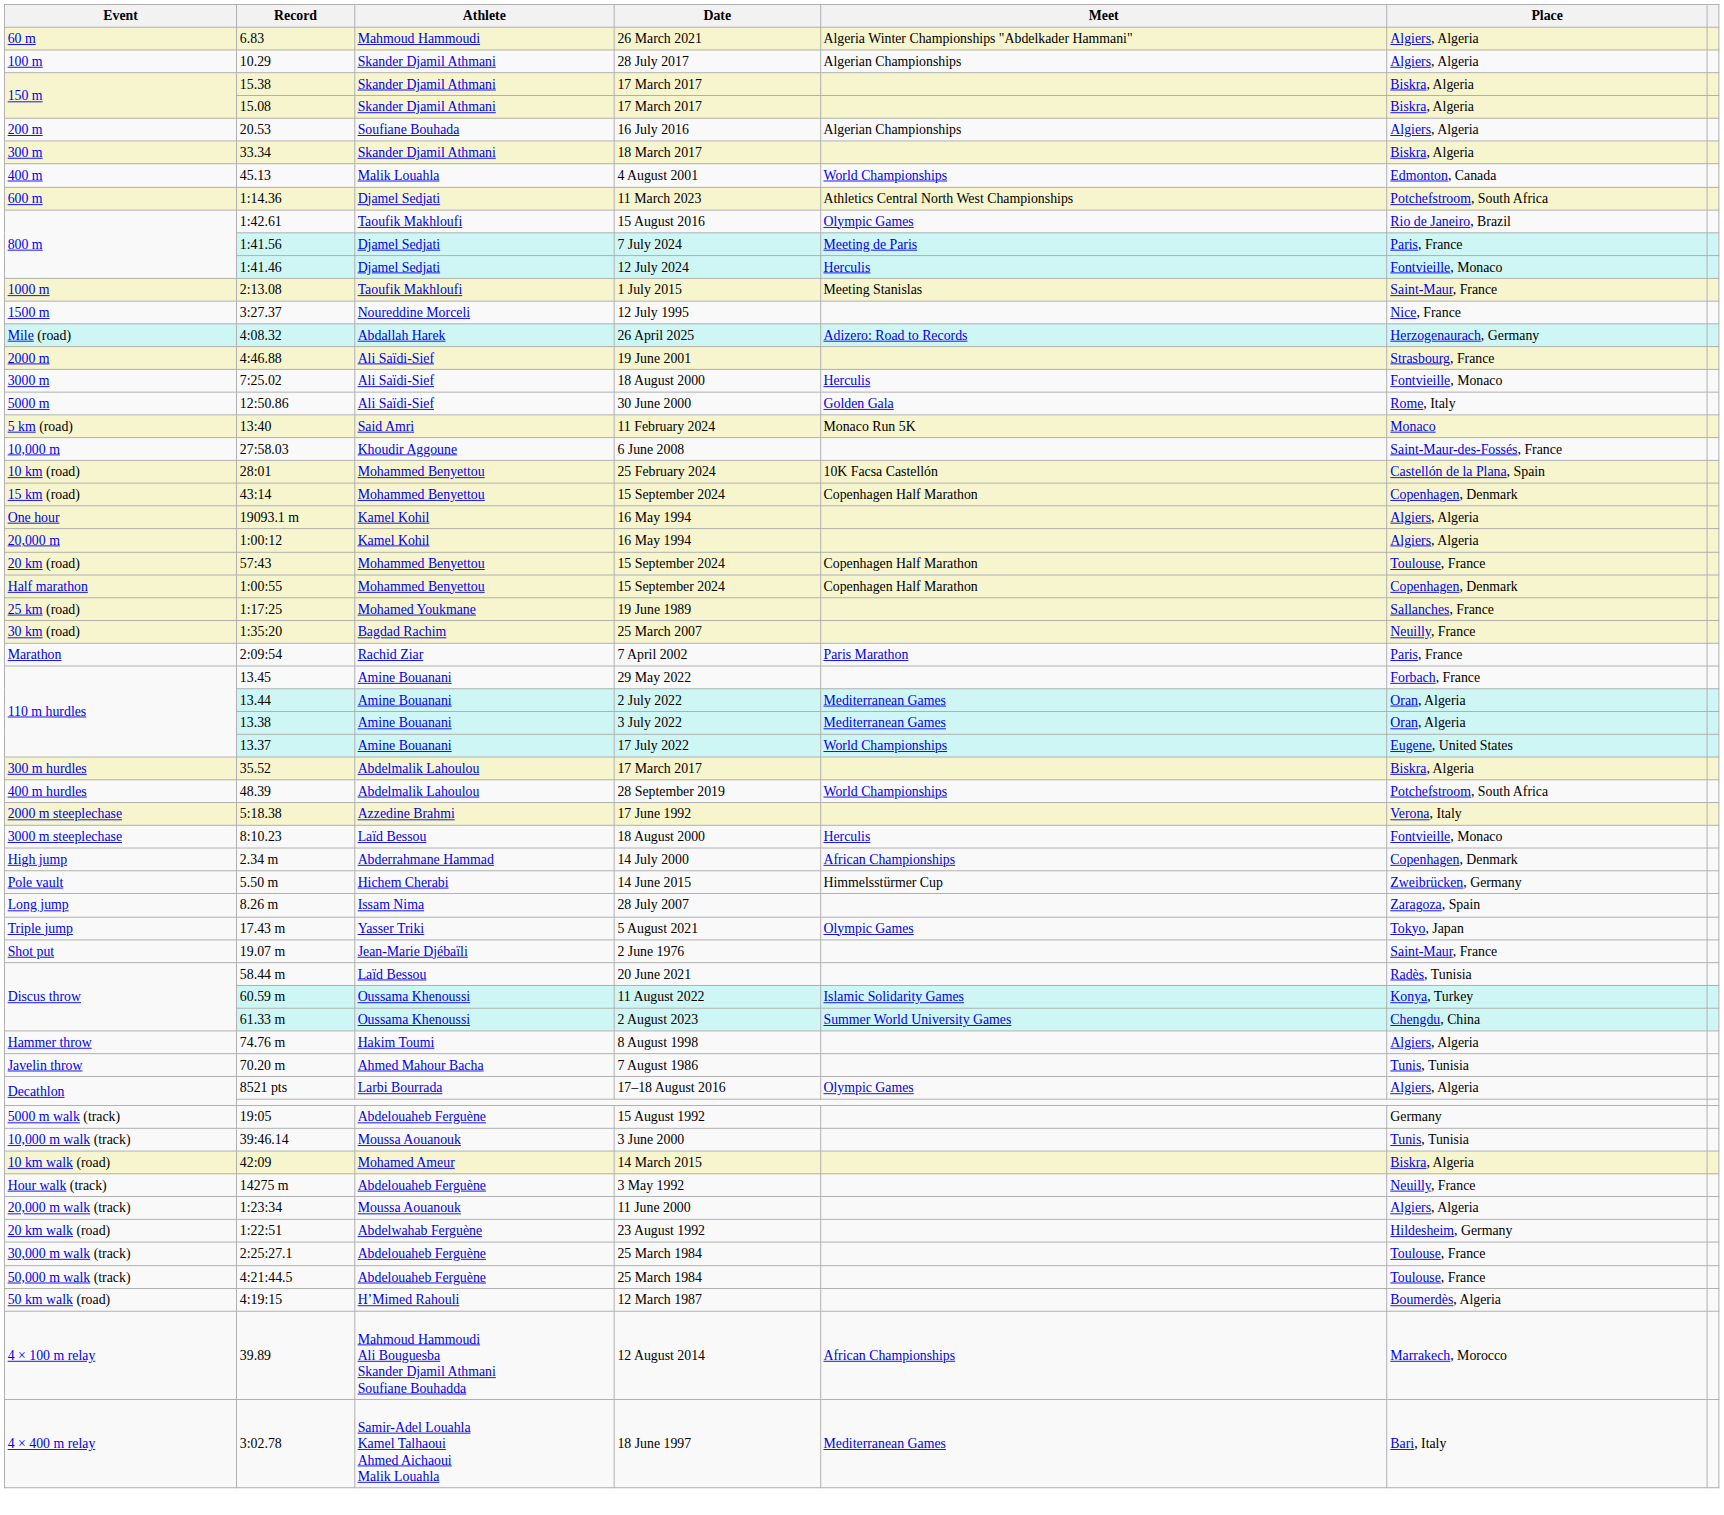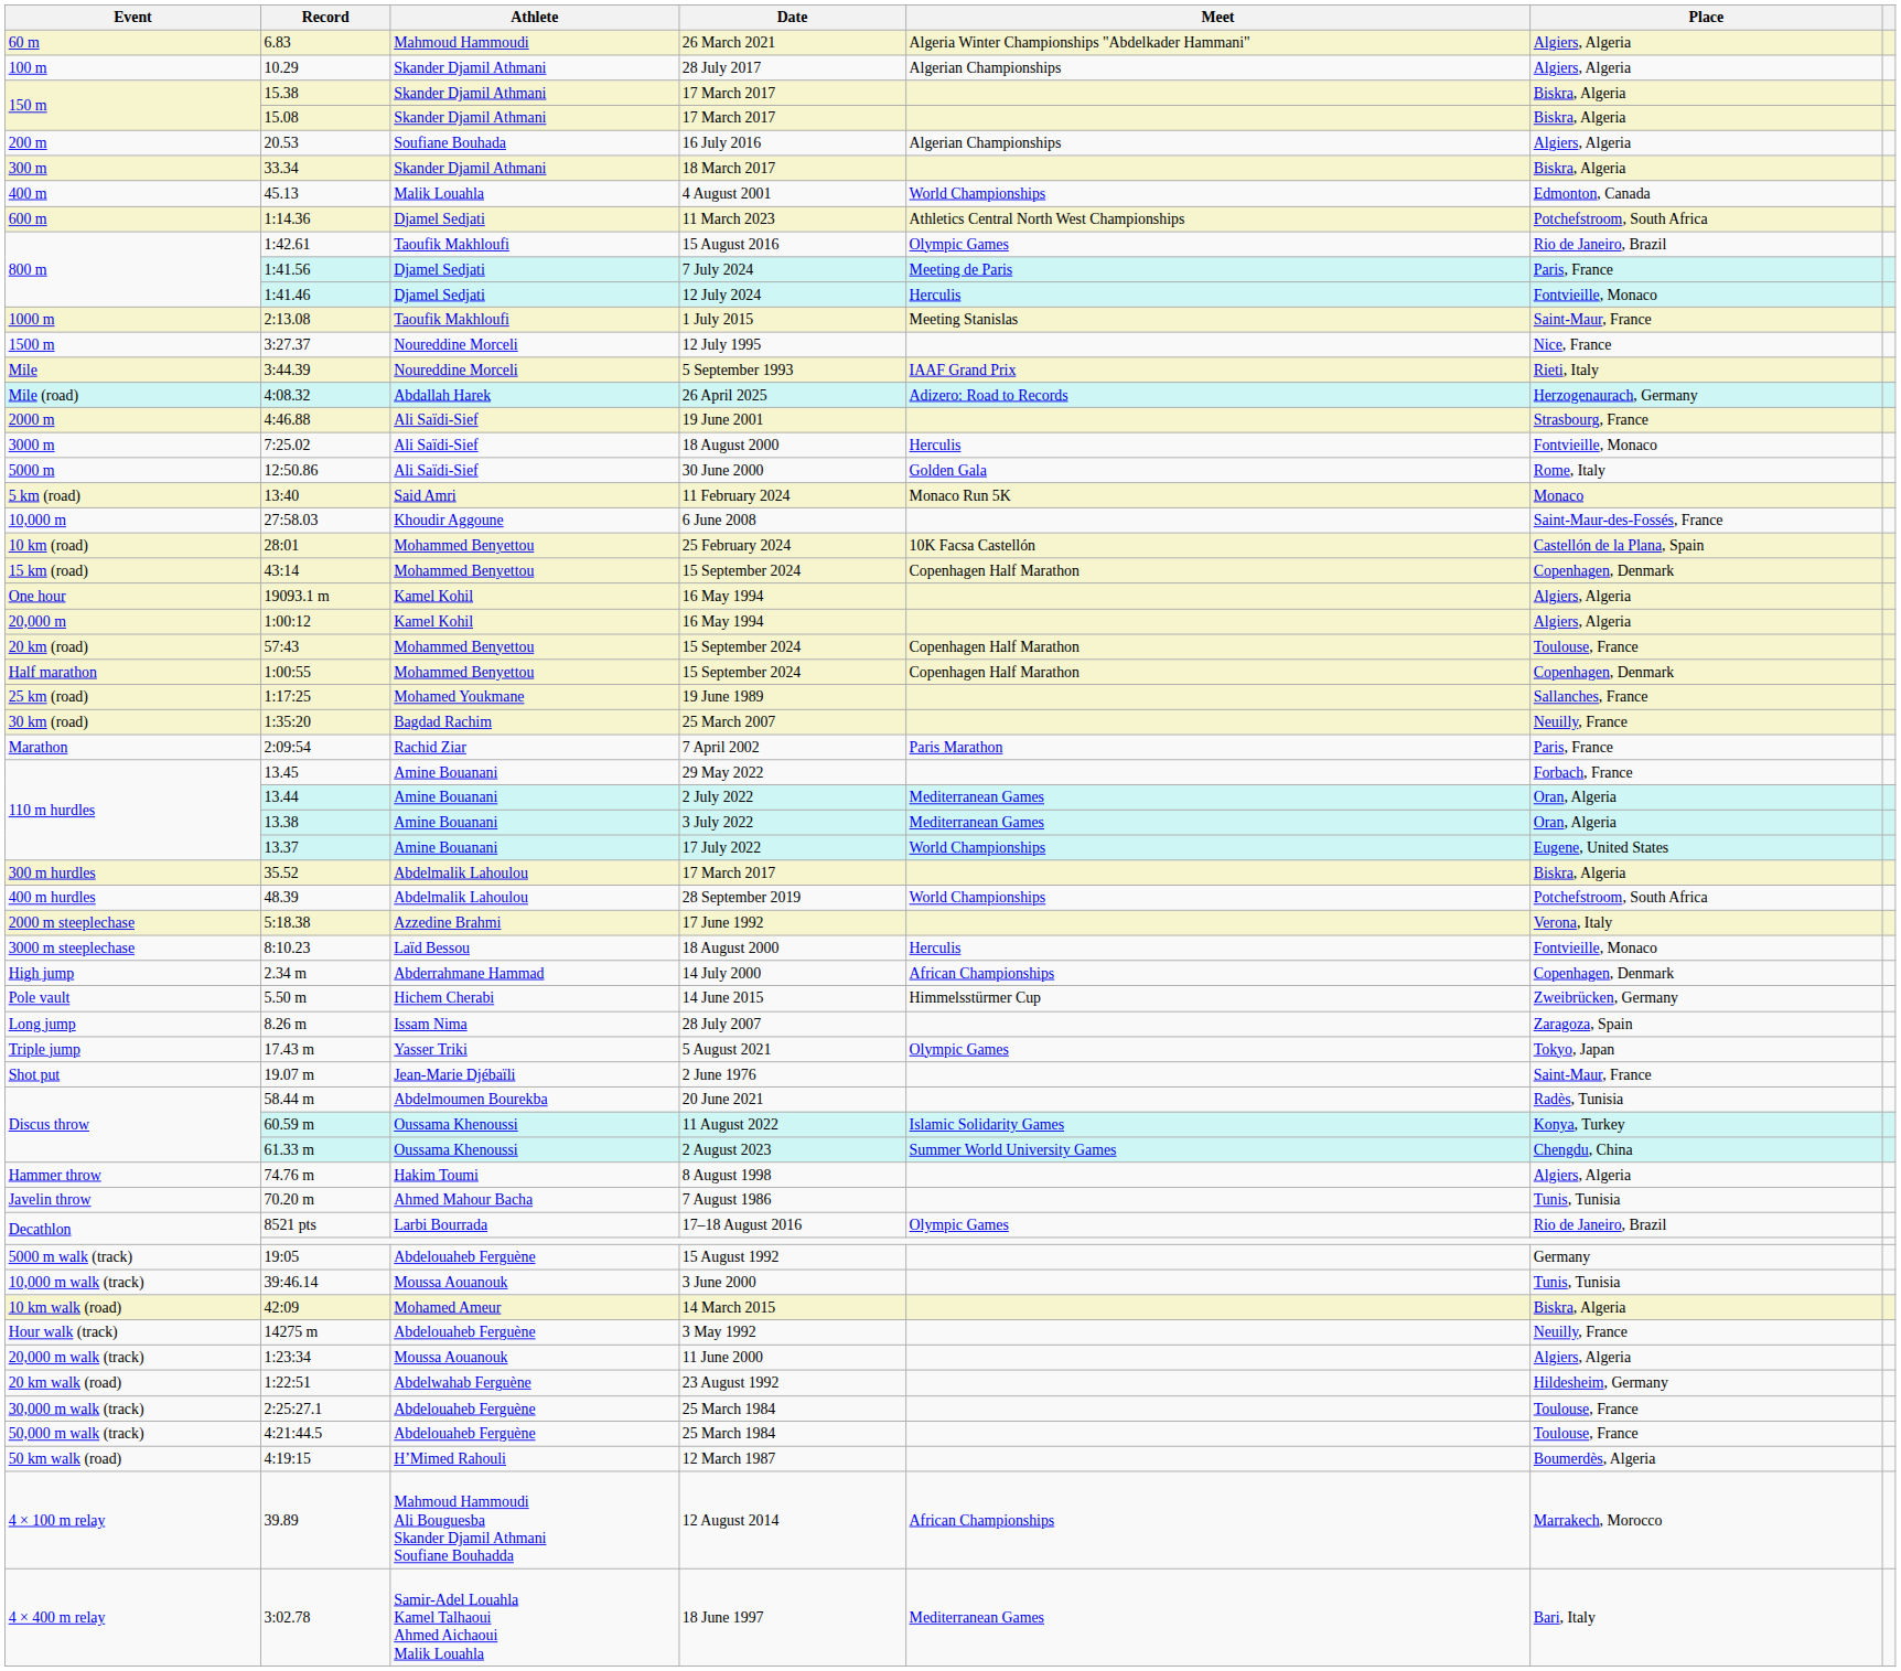+ row: Mile | 3:44.39 | Noureddine Morceli | 5 September 1993 | IAAF Grand Prix | Rieti, Italy
58.44 m | Athlete: Laïd Bessou -> Abdelmoumen Bourekba
8521 pts | Place: Algiers, Algeria -> Rio de Janeiro, Brazil
